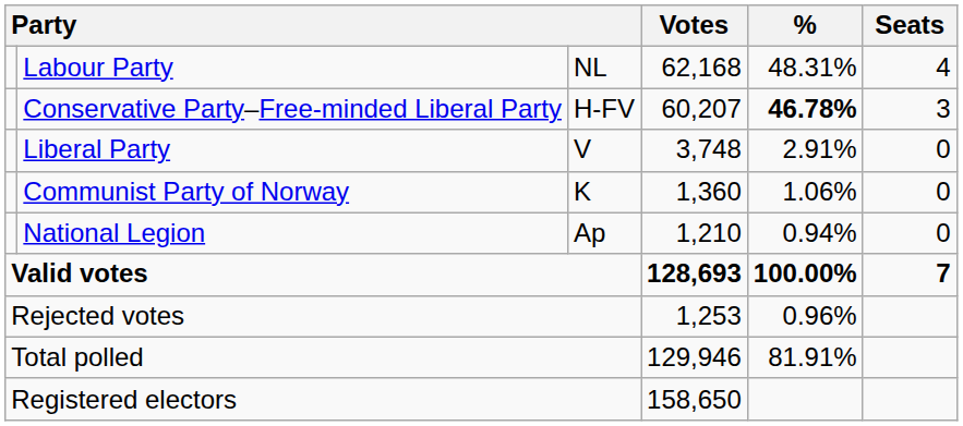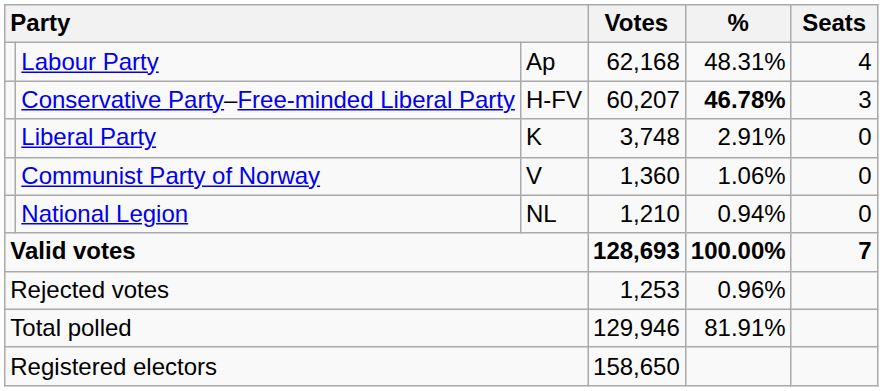Labour Party | column 3: NL -> Ap
Liberal Party | column 3: V -> K
Communist Party of Norway | column 3: K -> V
National Legion | column 3: Ap -> NL
